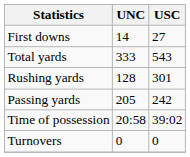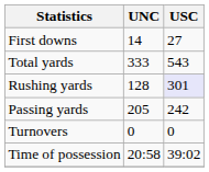Rushing yards | USC: no background -> lavender background
rows swapped: Turnovers <-> Time of possession
